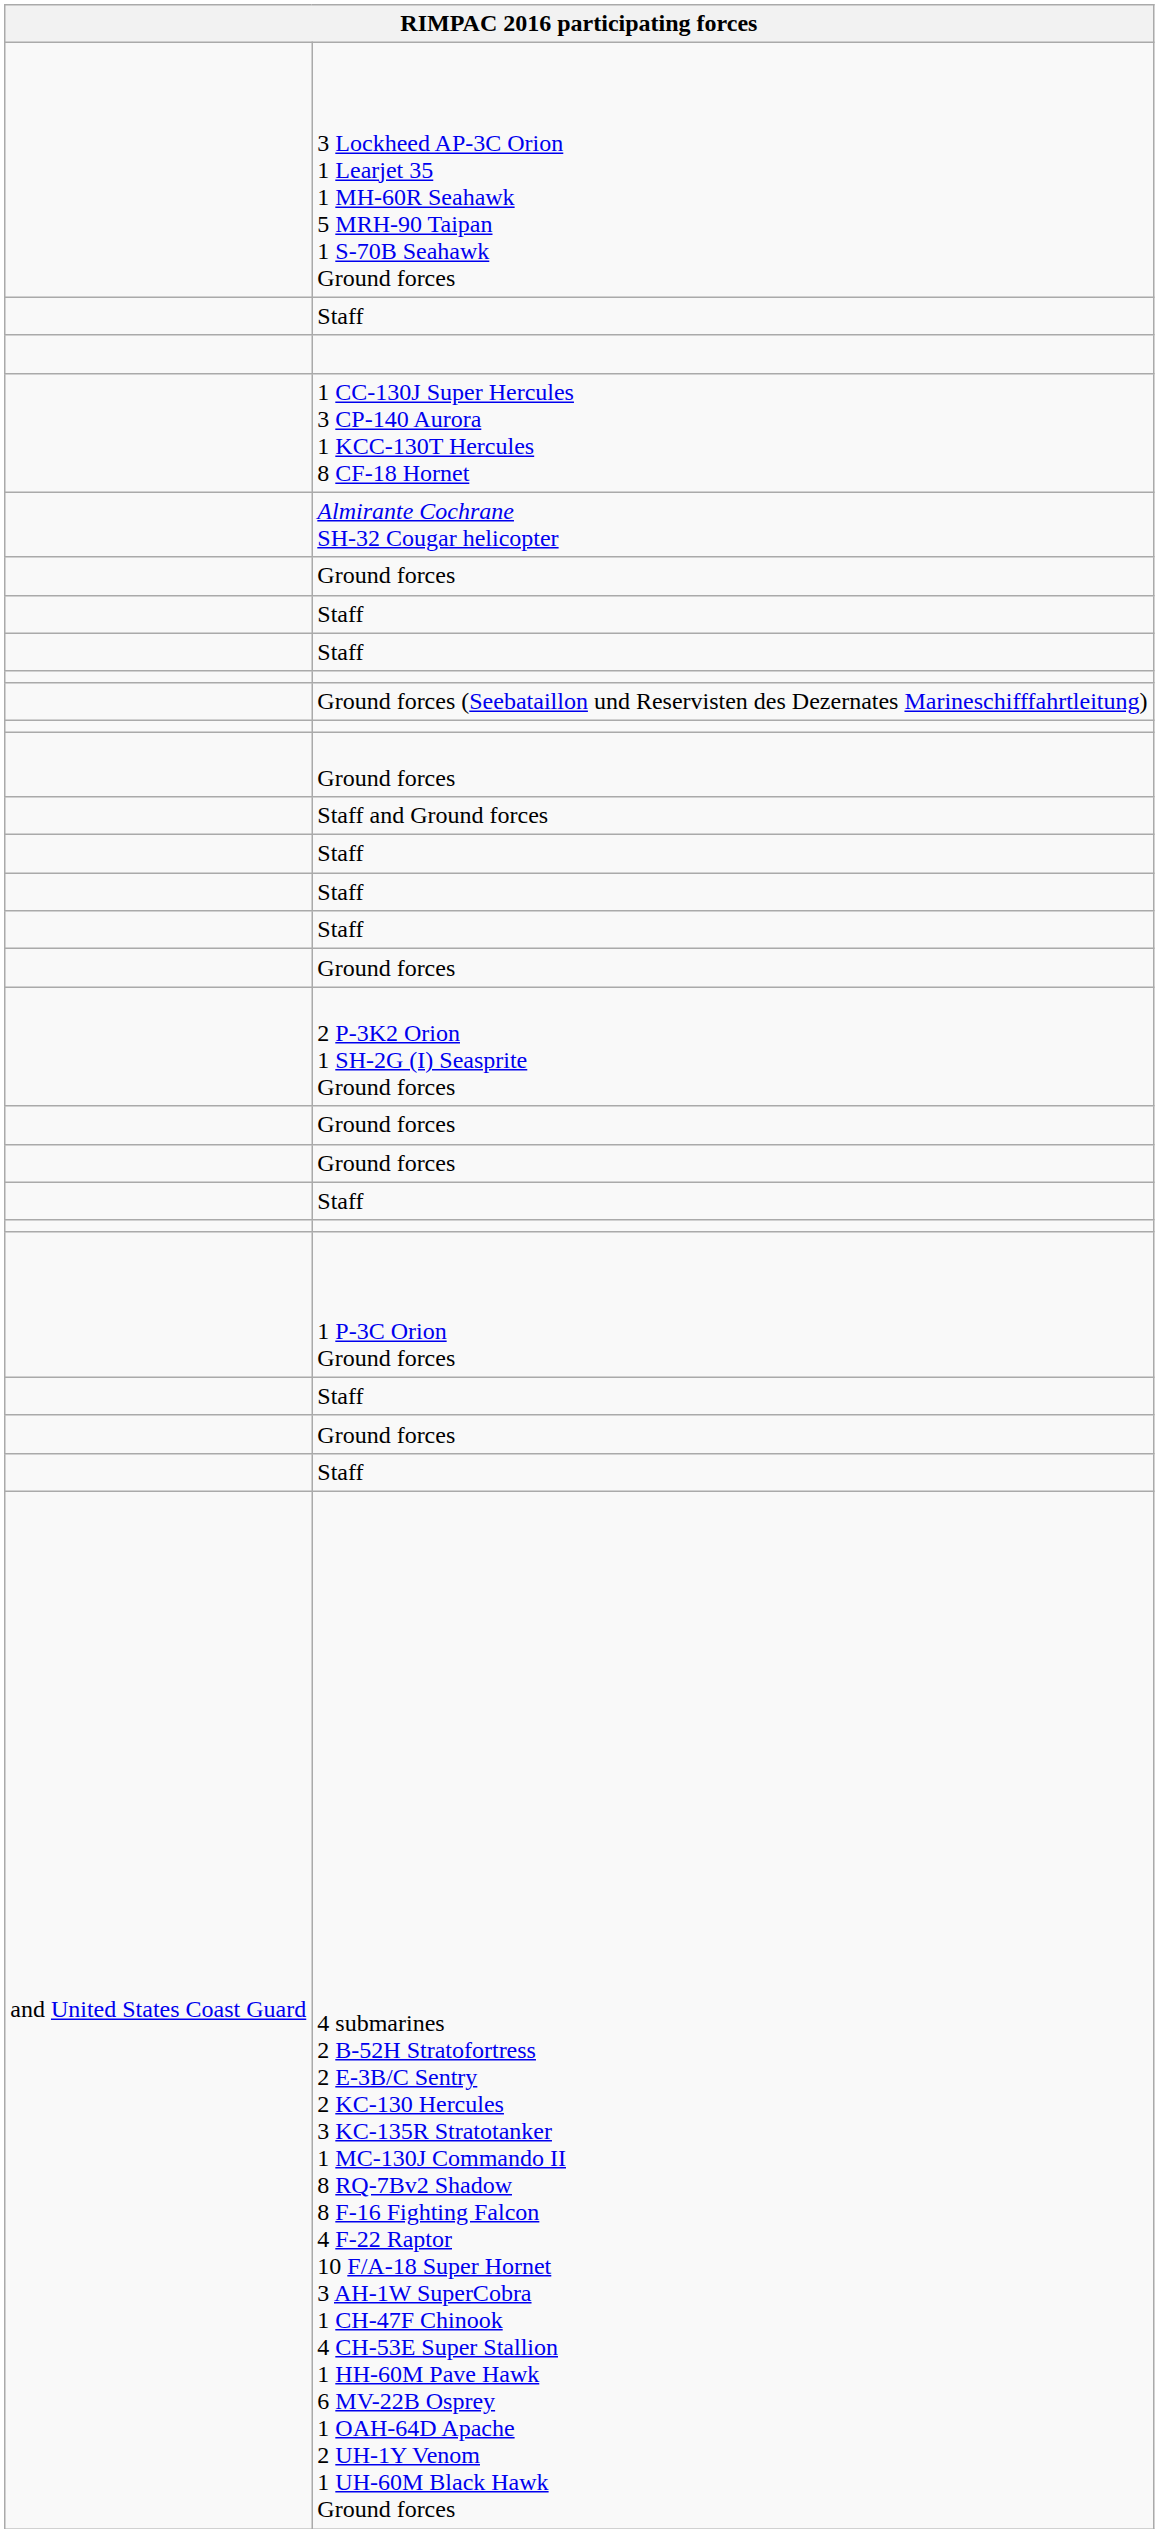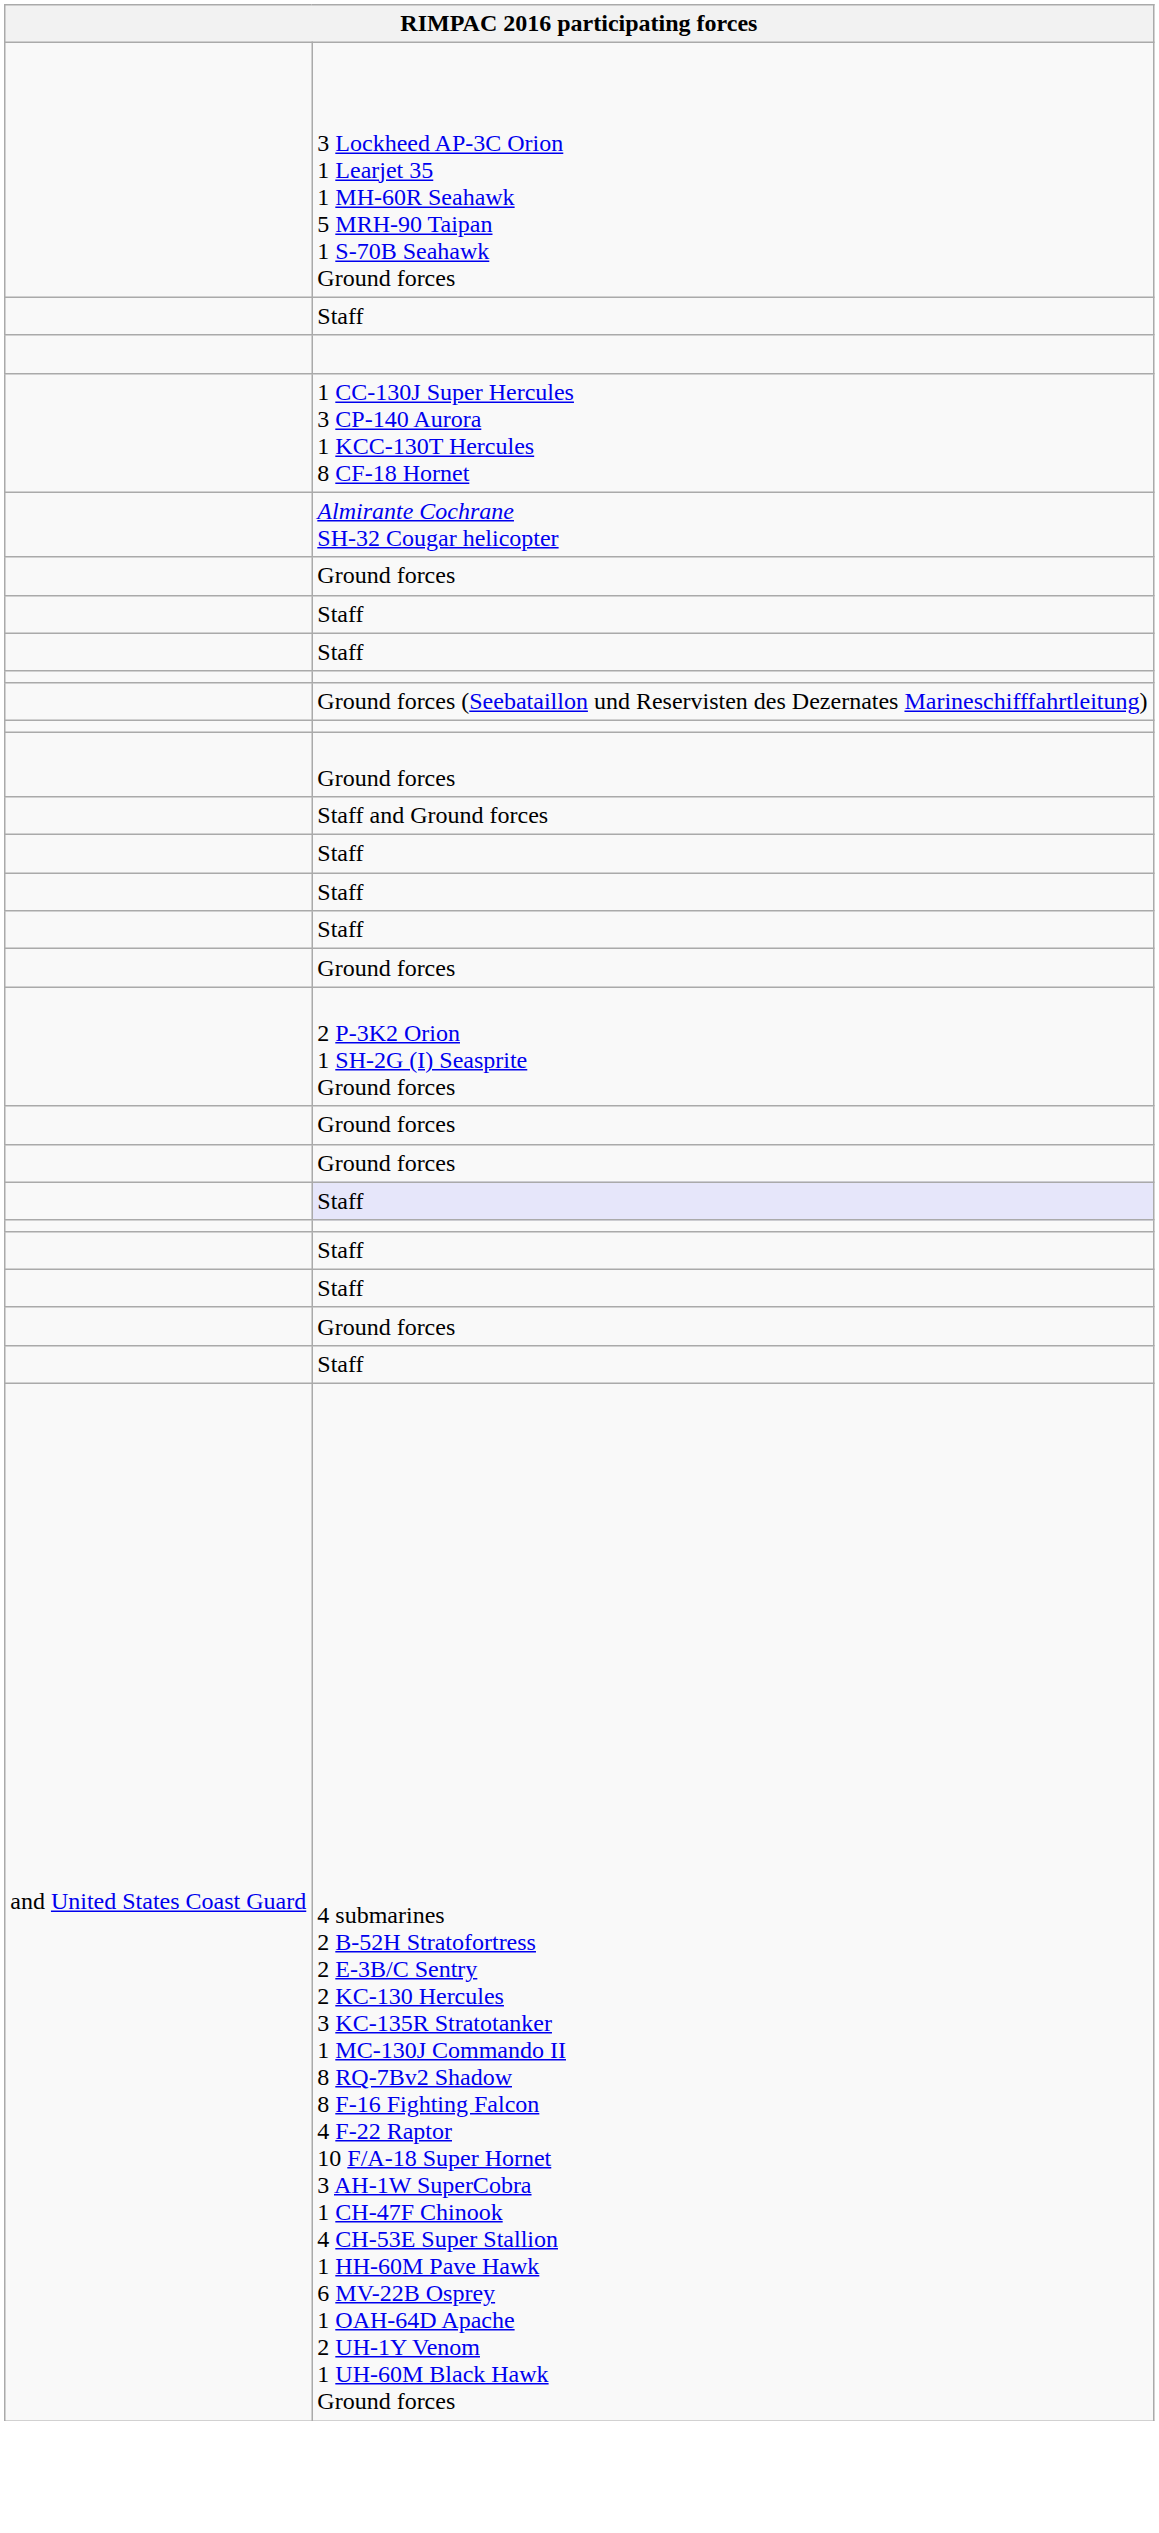row 22 | column 2: no background -> lavender background
row 24 | column 2: 1 P-3C Orion Ground forces -> Staff
